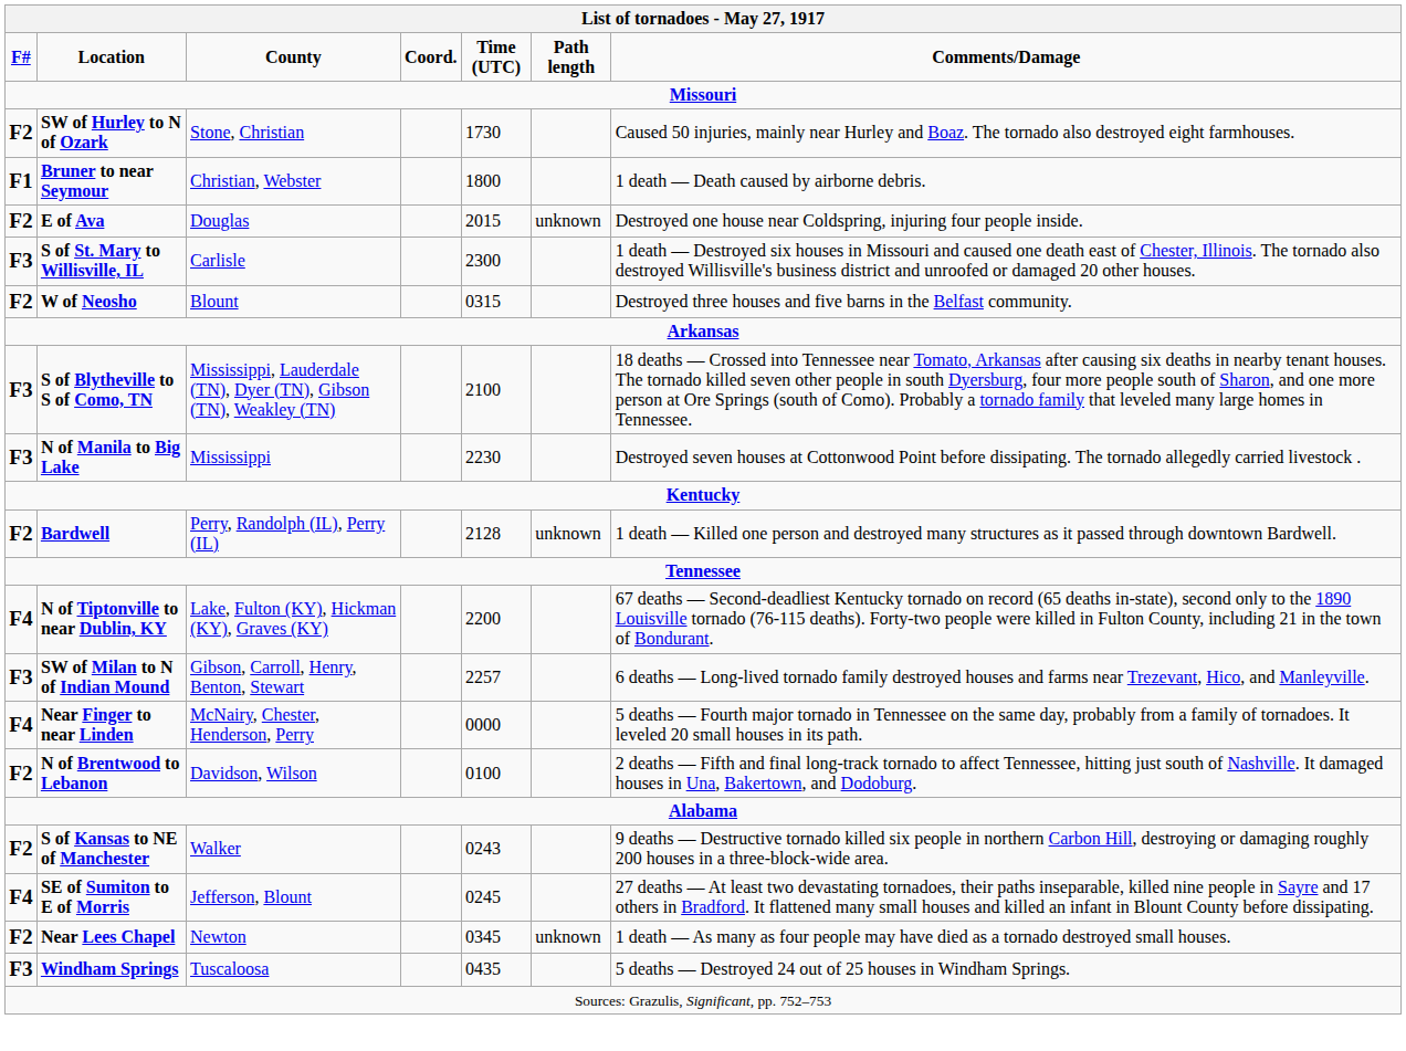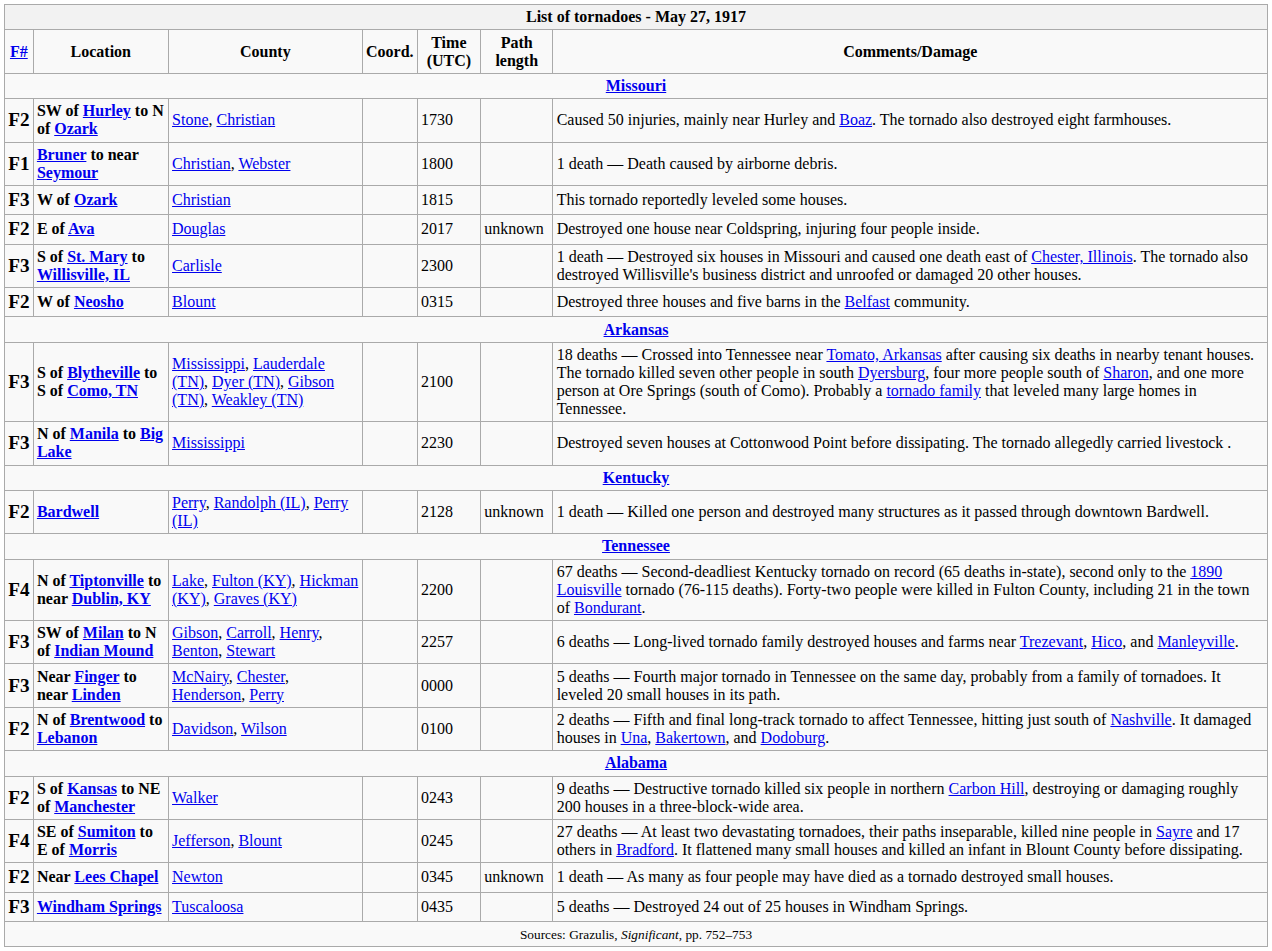+ row: F3 | W of Ozark | Christian | 1815 | This tornado reportedly leveled some houses.
E of Ava | Time (UTC): 2015 -> 2017
Near Finger to near Linden | F#: F4 -> F3
